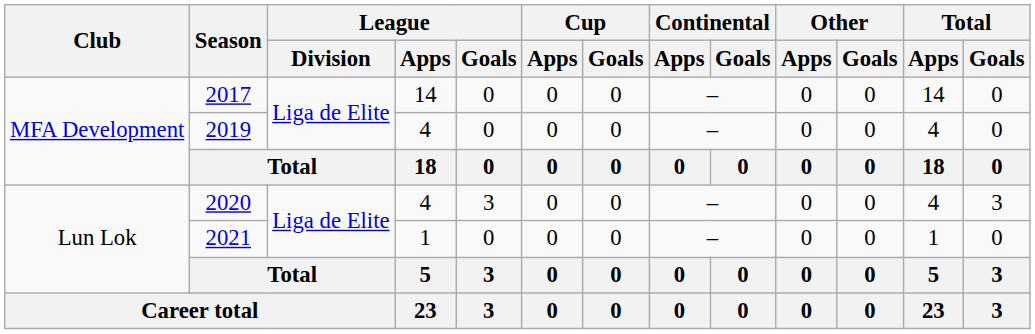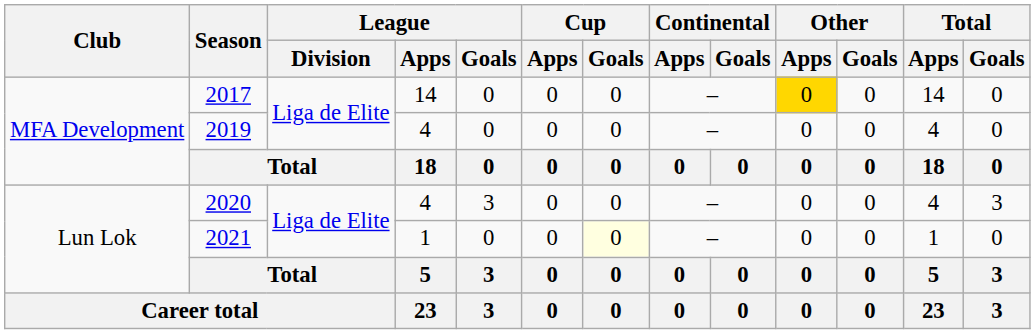2017 | Other / Apps: no background -> gold background
2021 | Cup / Goals: no background -> lightyellow background
